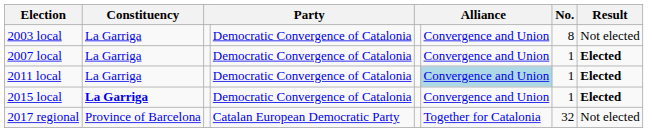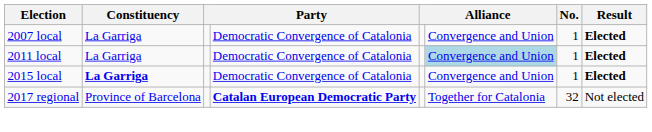- row: 2003 local | La Garriga | Democratic Convergence of Catalonia | Convergence and Union | 8 | Not elected
2017 regional | column 4: normal -> bold
